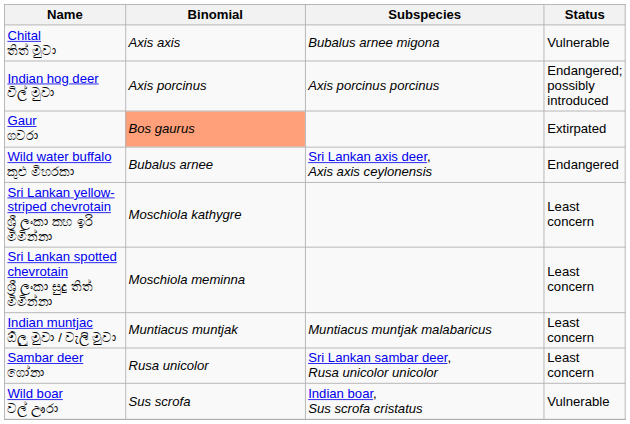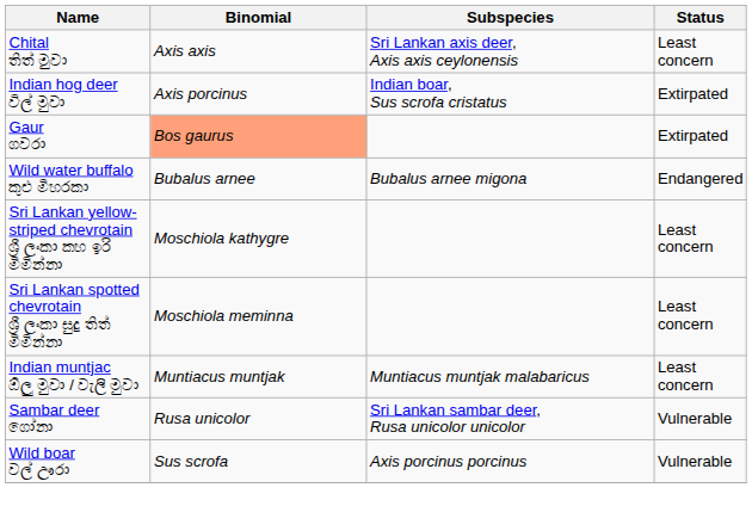Chital තිත් මුවා | Subspecies: Bubalus arnee migona -> Sri Lankan axis deer, Axis axis ceylonensis
Chital තිත් මුවා | Status: Vulnerable -> Least concern
Indian hog deer විල් මුවා | Subspecies: Axis porcinus porcinus -> Indian boar, Sus scrofa cristatus
Indian hog deer විල් මුවා | Status: Endangered; possibly introduced -> Extirpated
Wild water buffalo කුළු මීහරකා | Subspecies: Sri Lankan axis deer, Axis axis ceylonensis -> Bubalus arnee migona
Sambar deer ගෝනා | Status: Least concern -> Vulnerable
Wild boar වල් ඌරා | Subspecies: Indian boar, Sus scrofa cristatus -> Axis porcinus porcinus
